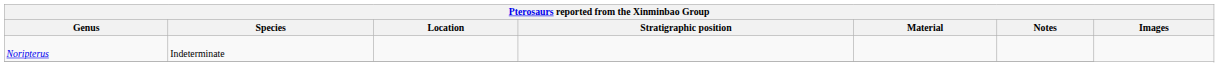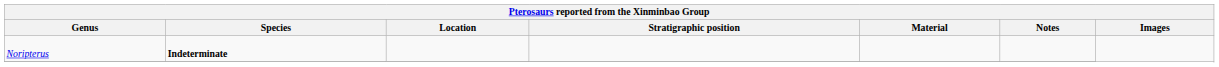Noripterus | Species: normal -> bold
